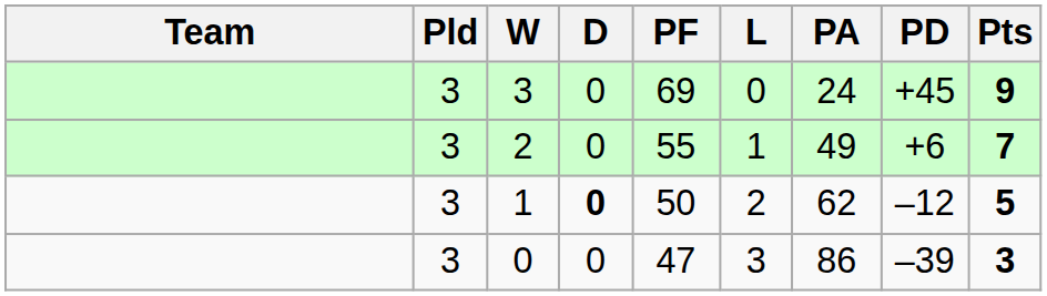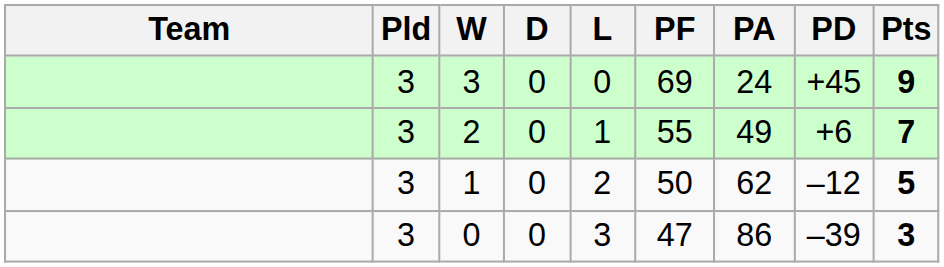columns swapped: L <-> PF
row 4 | D: bold -> normal
